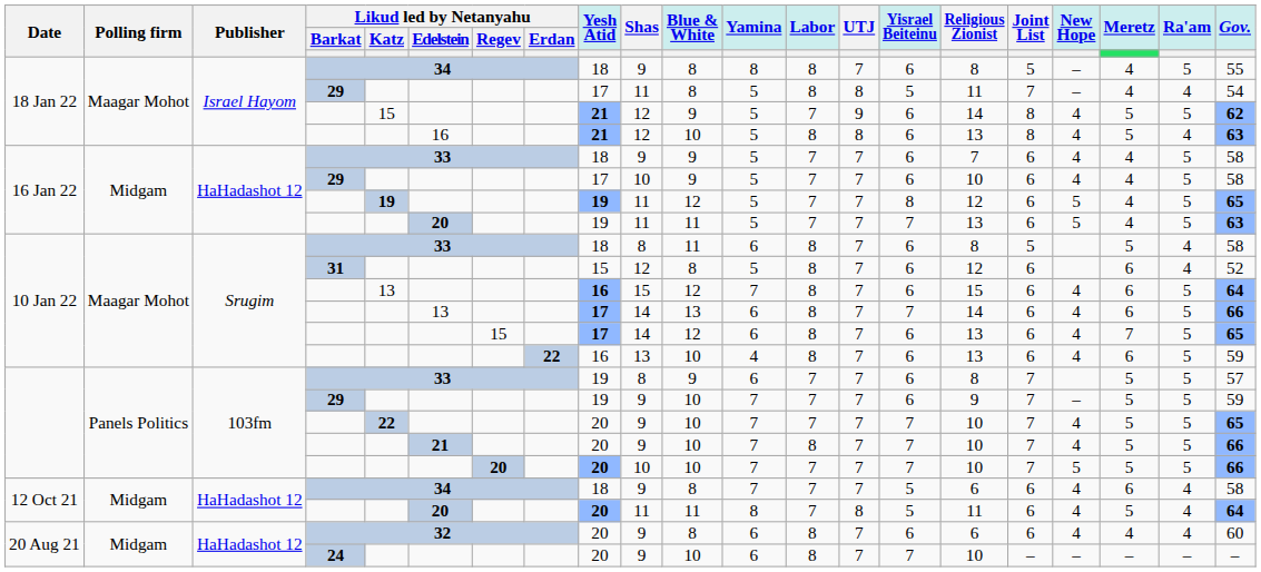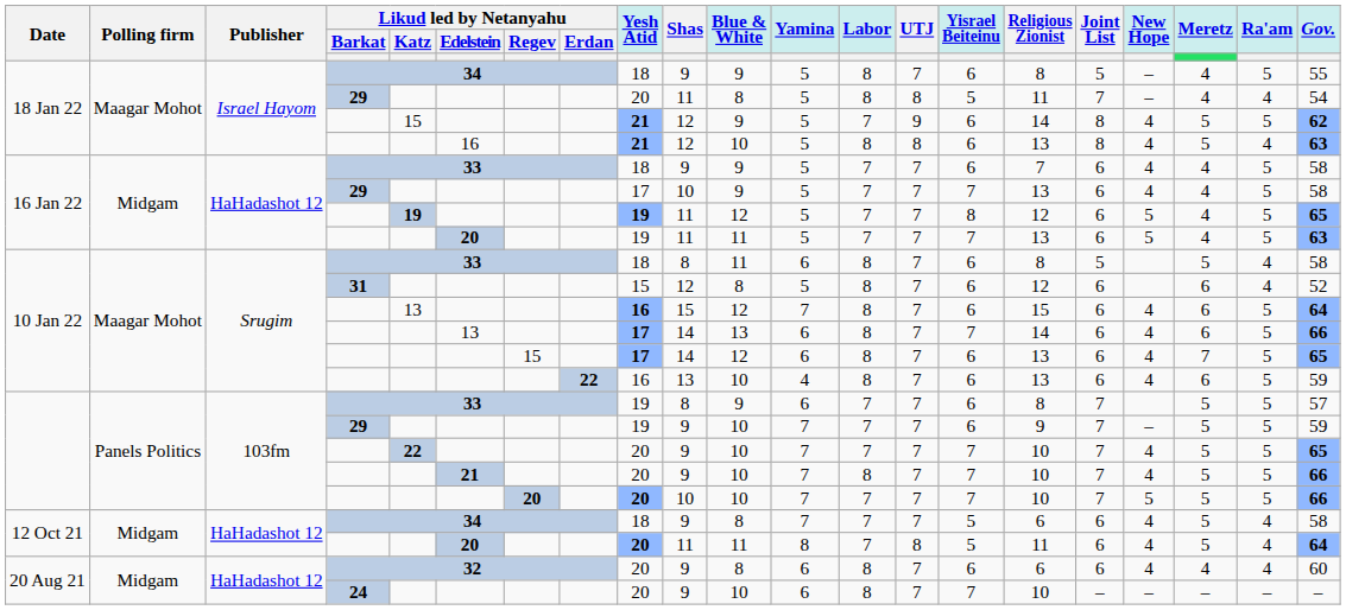18 Jan 22 / 34 | Blue & White: 8 -> 9
18 Jan 22 / 34 | Yamina: 8 -> 5
18 Jan 22 / 29 | Yesh Atid: 17 -> 20
16 Jan 22 / 29 | Yisrael Beiteinu: 6 -> 7
16 Jan 22 / 29 | Religious Zionist: 10 -> 13
12 Oct 21 / 34 | Meretz: 6 -> 5
